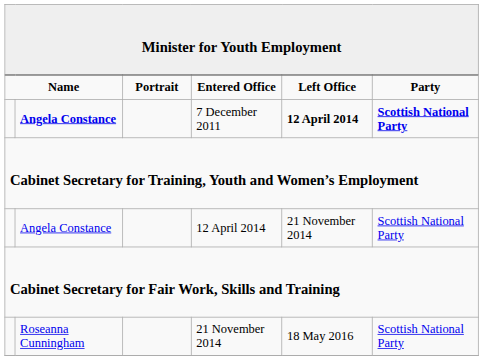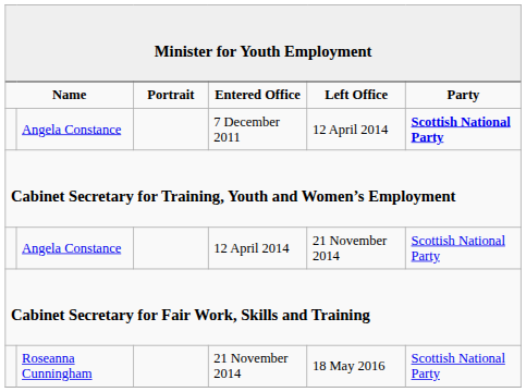7 December 2011 | column 2: bold -> normal
7 December 2011 | column 5: bold -> normal
